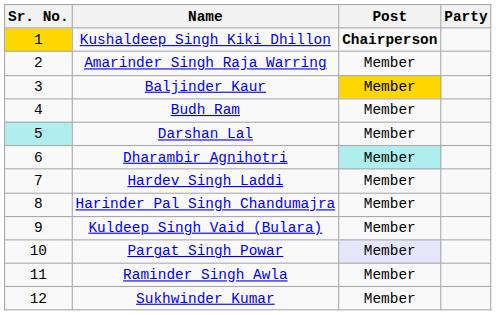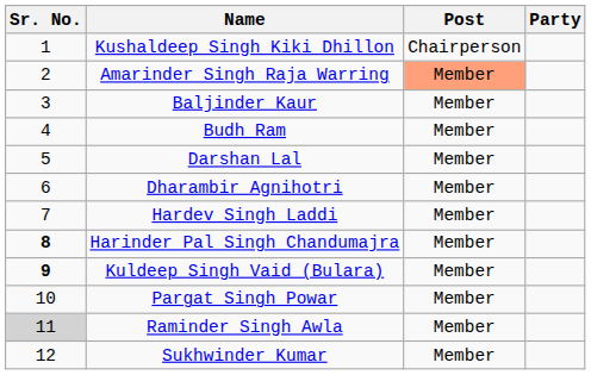Kushaldeep Singh Kiki Dhillon | Sr. No.: gold background -> no background
Kushaldeep Singh Kiki Dhillon | Post: bold -> normal
Amarinder Singh Raja Warring | Post: no background -> lightsalmon background
Baljinder Kaur | Post: gold background -> no background
Darshan Lal | Sr. No.: paleturquoise background -> no background
Dharambir Agnihotri | Post: paleturquoise background -> no background
Harinder Pal Singh Chandumajra | Sr. No.: normal -> bold
Kuldeep Singh Vaid (Bulara) | Sr. No.: normal -> bold
Pargat Singh Powar | Post: lavender background -> no background
Raminder Singh Awla | Sr. No.: no background -> lightgrey background
